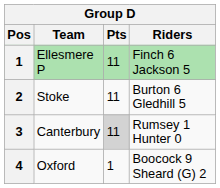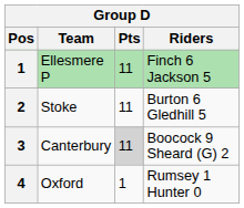Canterbury | Riders: Rumsey 1 Hunter 0 -> Boocock 9 Sheard (G) 2
Oxford | Riders: Boocock 9 Sheard (G) 2 -> Rumsey 1 Hunter 0
